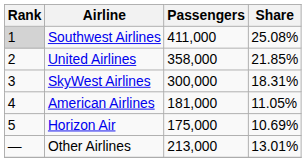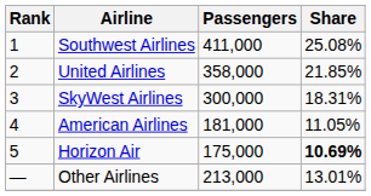Southwest Airlines | Rank: lightgrey background -> no background
Horizon Air | Share: normal -> bold
